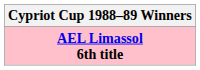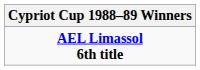row 2 | column 1: pink background -> no background
